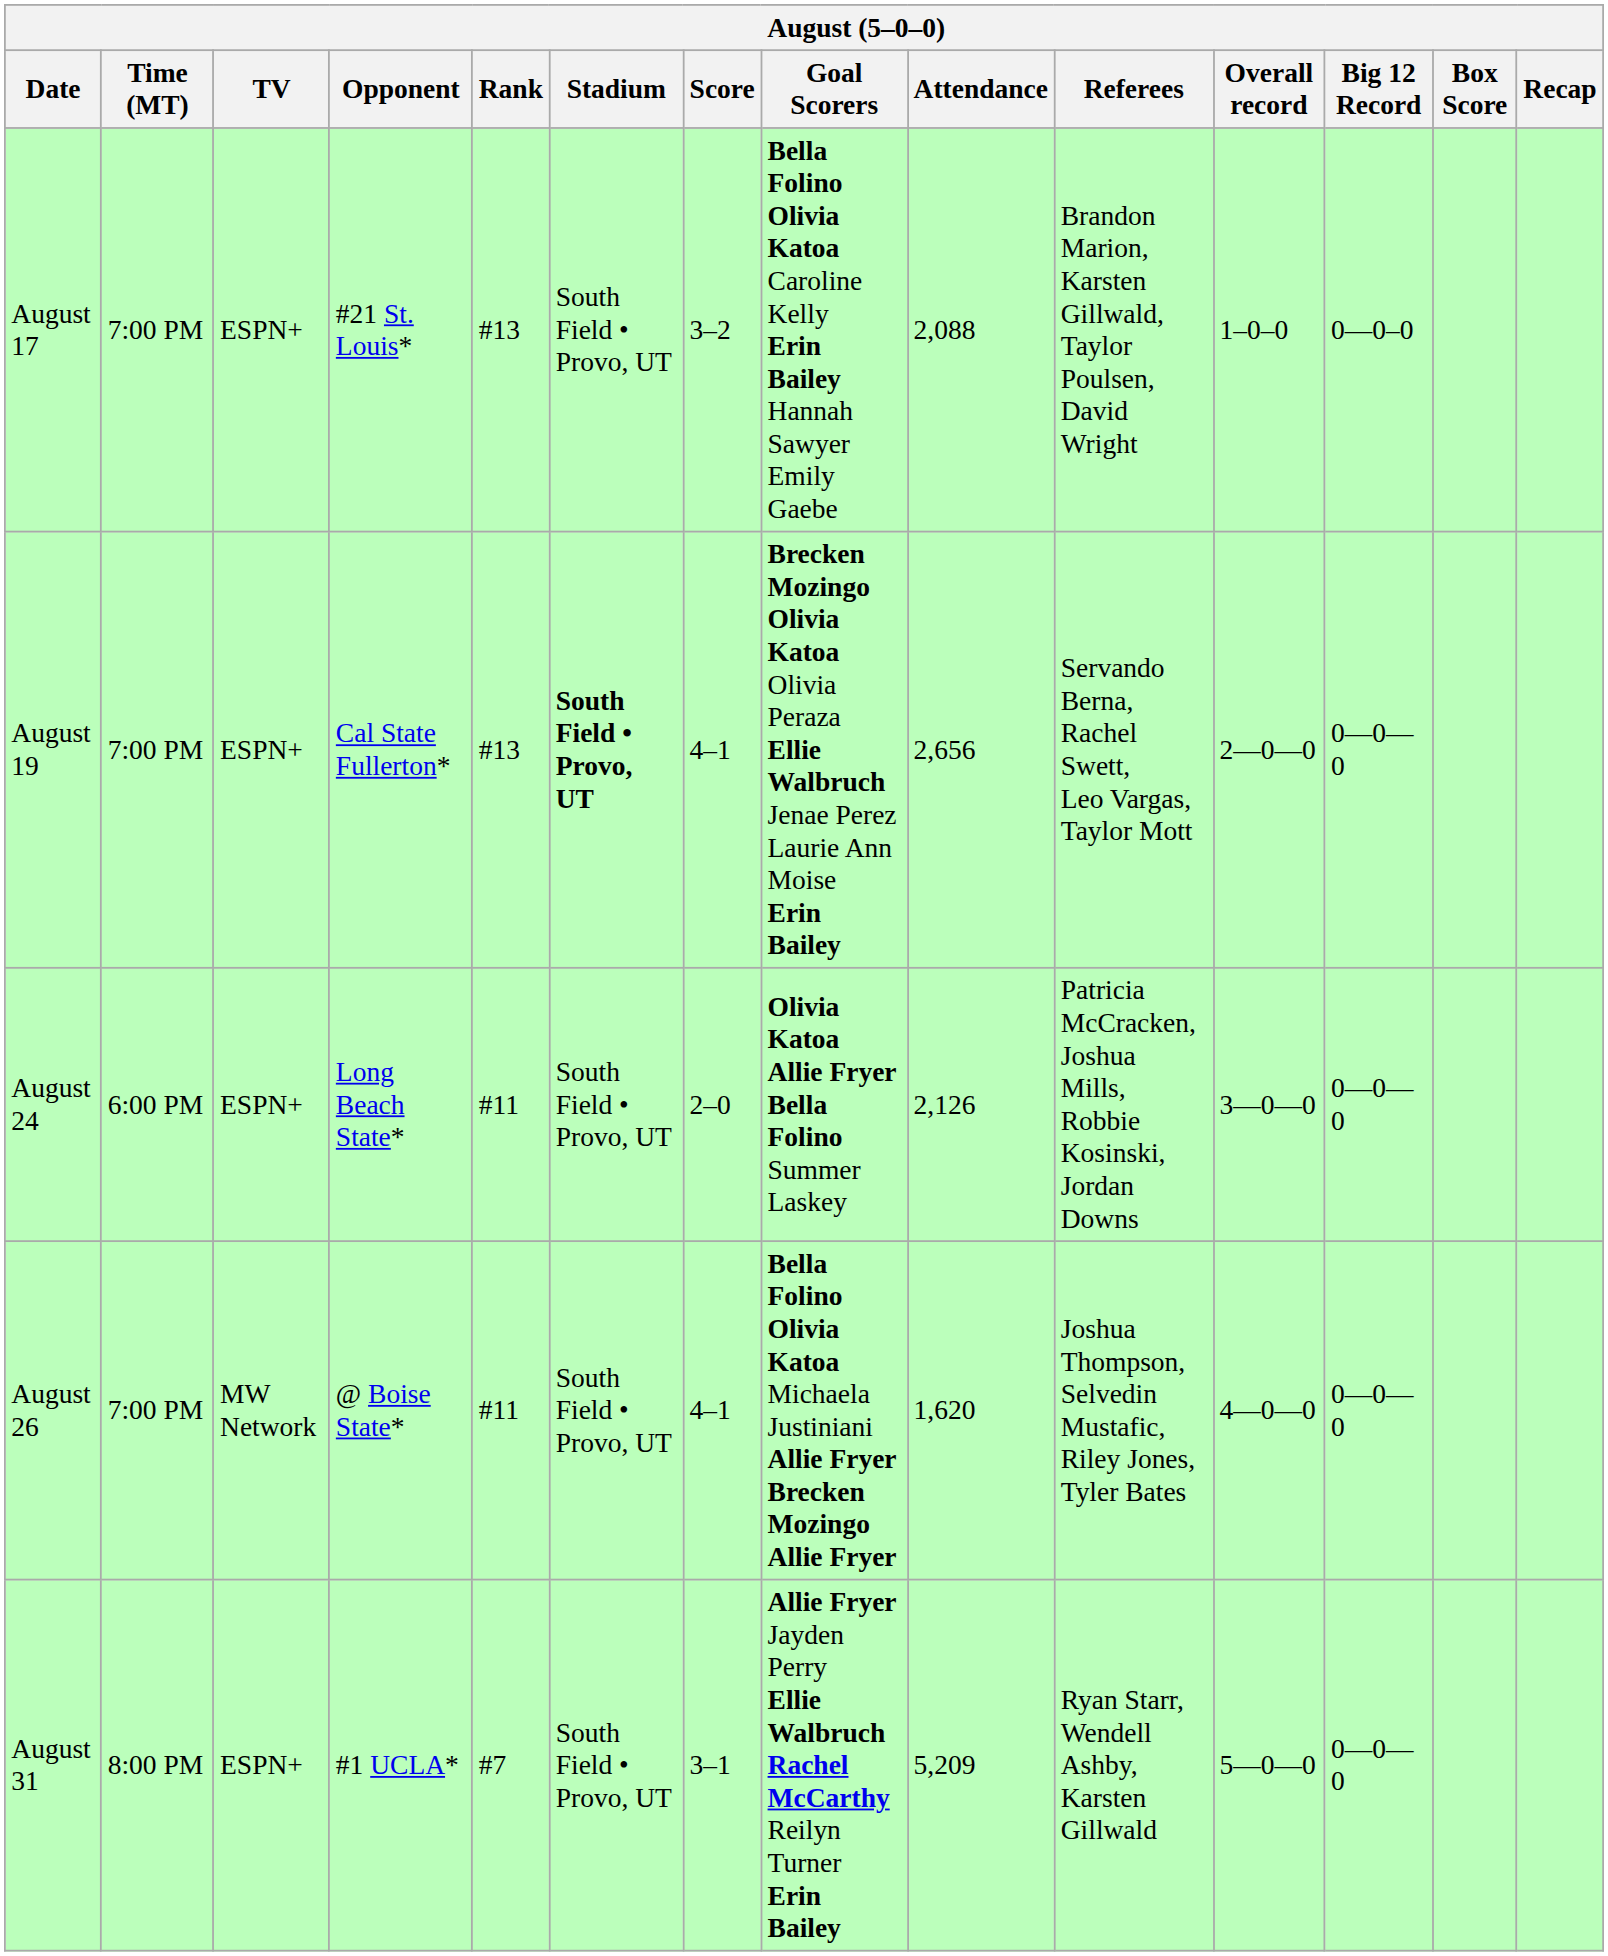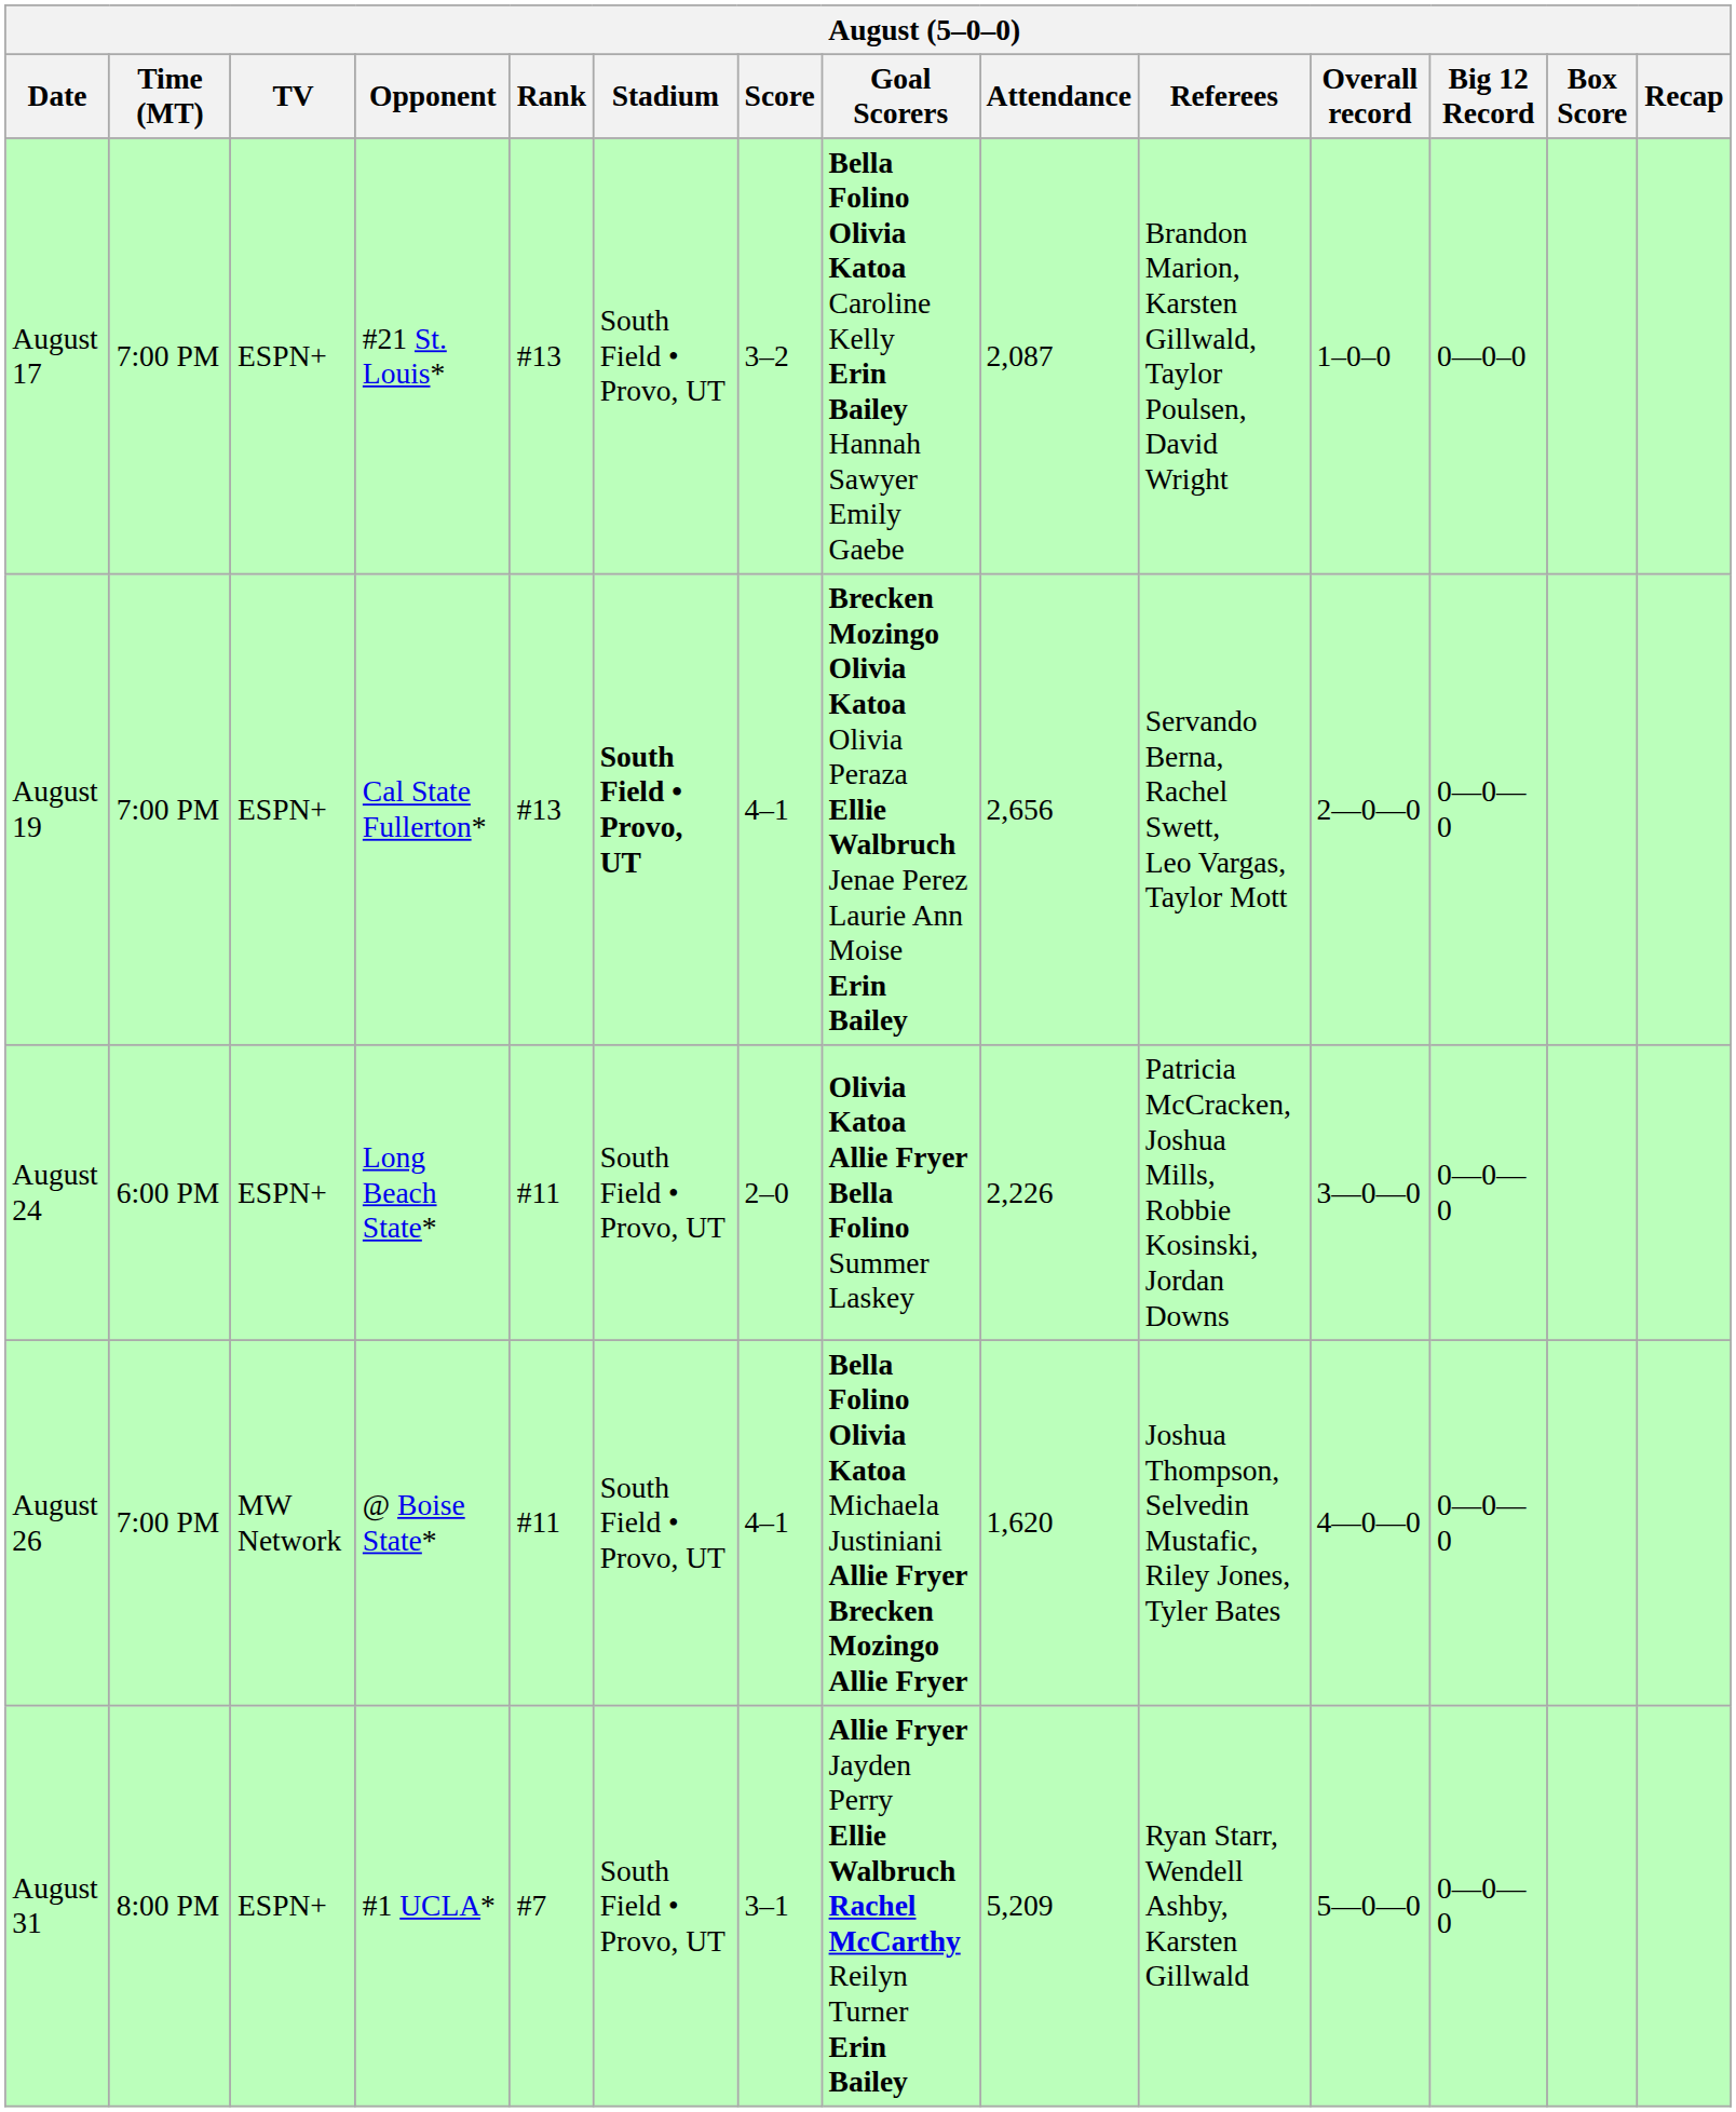August 17 | Attendance: 2,088 -> 2,087
August 24 | Attendance: 2,126 -> 2,226
